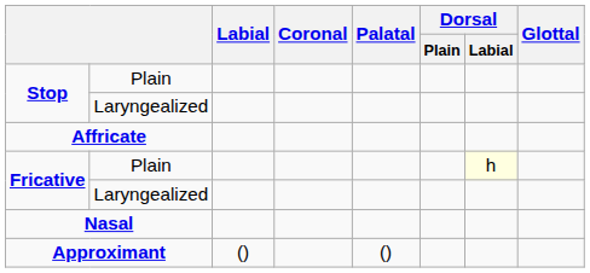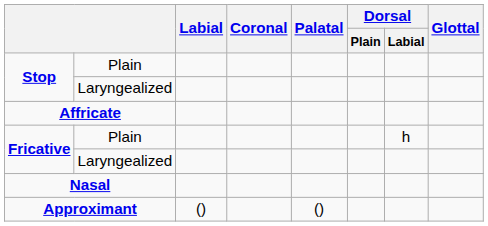Fricative / Plain | Dorsal / Labial: lightyellow background -> no background
